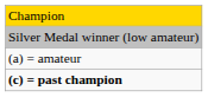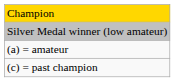row 4 | column 1: bold -> normal
